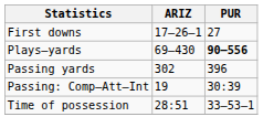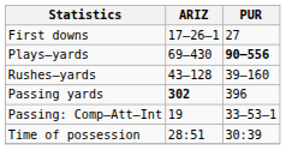+ row: Rushes–yards | 43–128 | 39–160
Passing yards | ARIZ: normal -> bold
Passing: Comp–Att–Int | PUR: 30:39 -> 33–53–1
Time of possession | PUR: 33–53–1 -> 30:39
